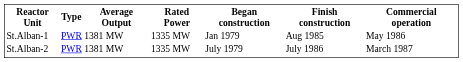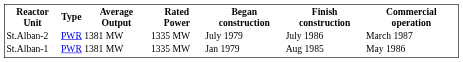rows swapped: St.Alban-1 <-> St.Alban-2
